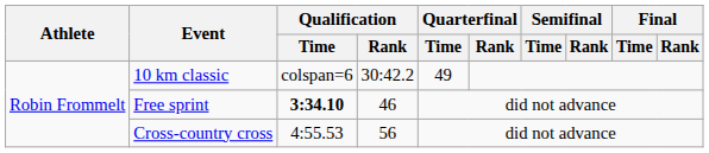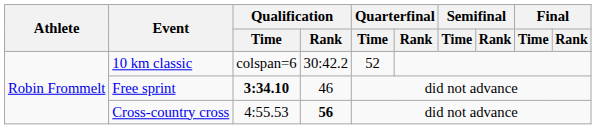10 km classic | Quarterfinal / Time: 49 -> 52
Cross-country cross | Qualification / Rank: normal -> bold
